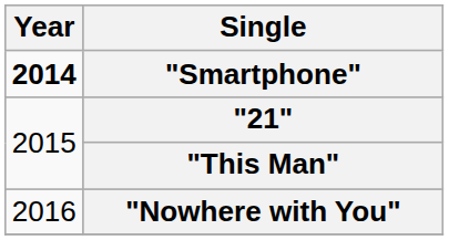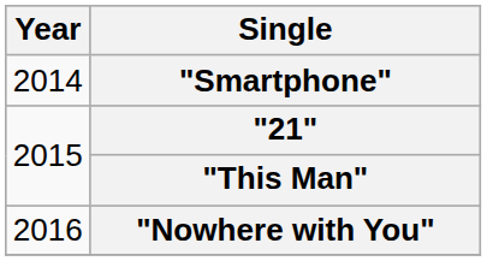"Smartphone" | Year: bold -> normal
